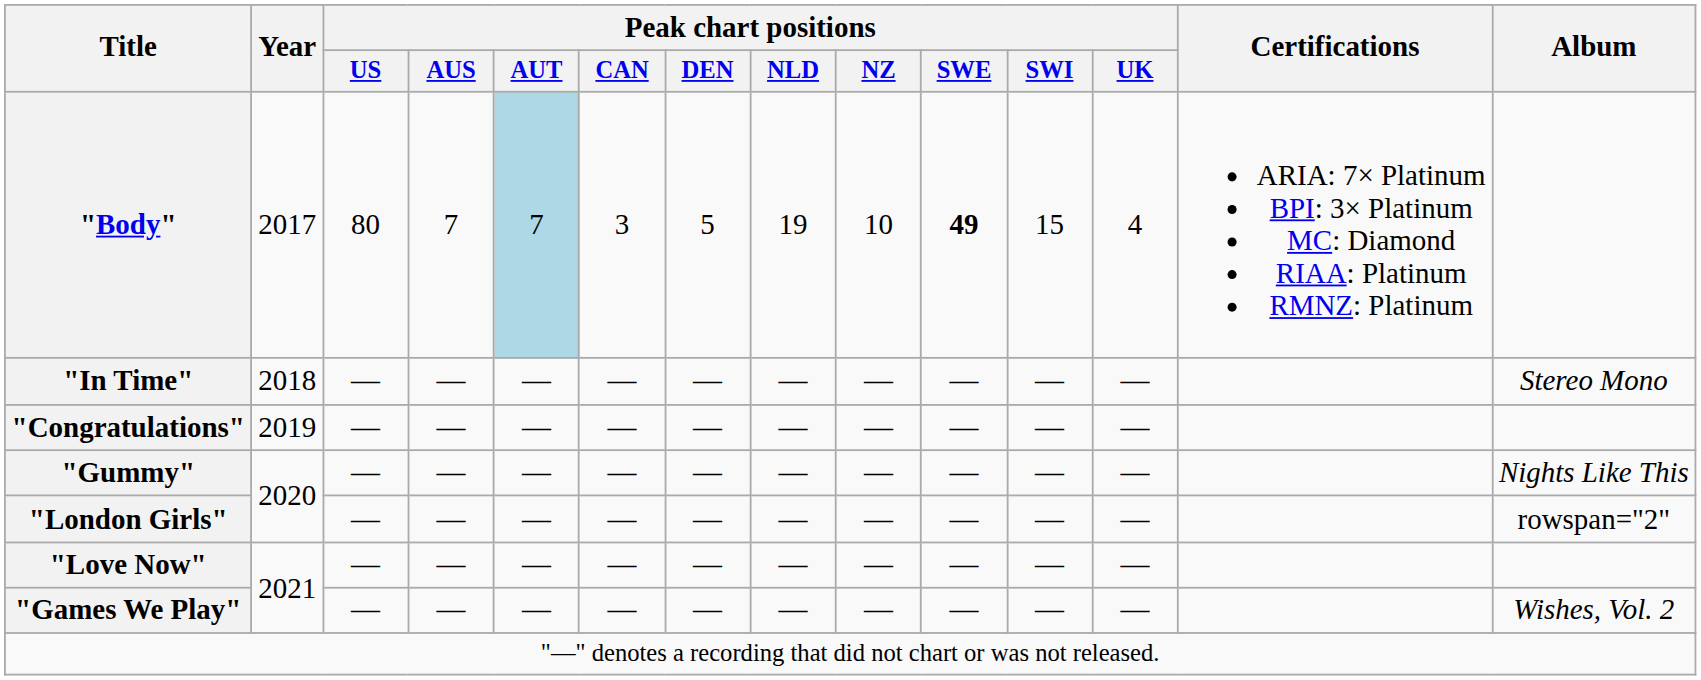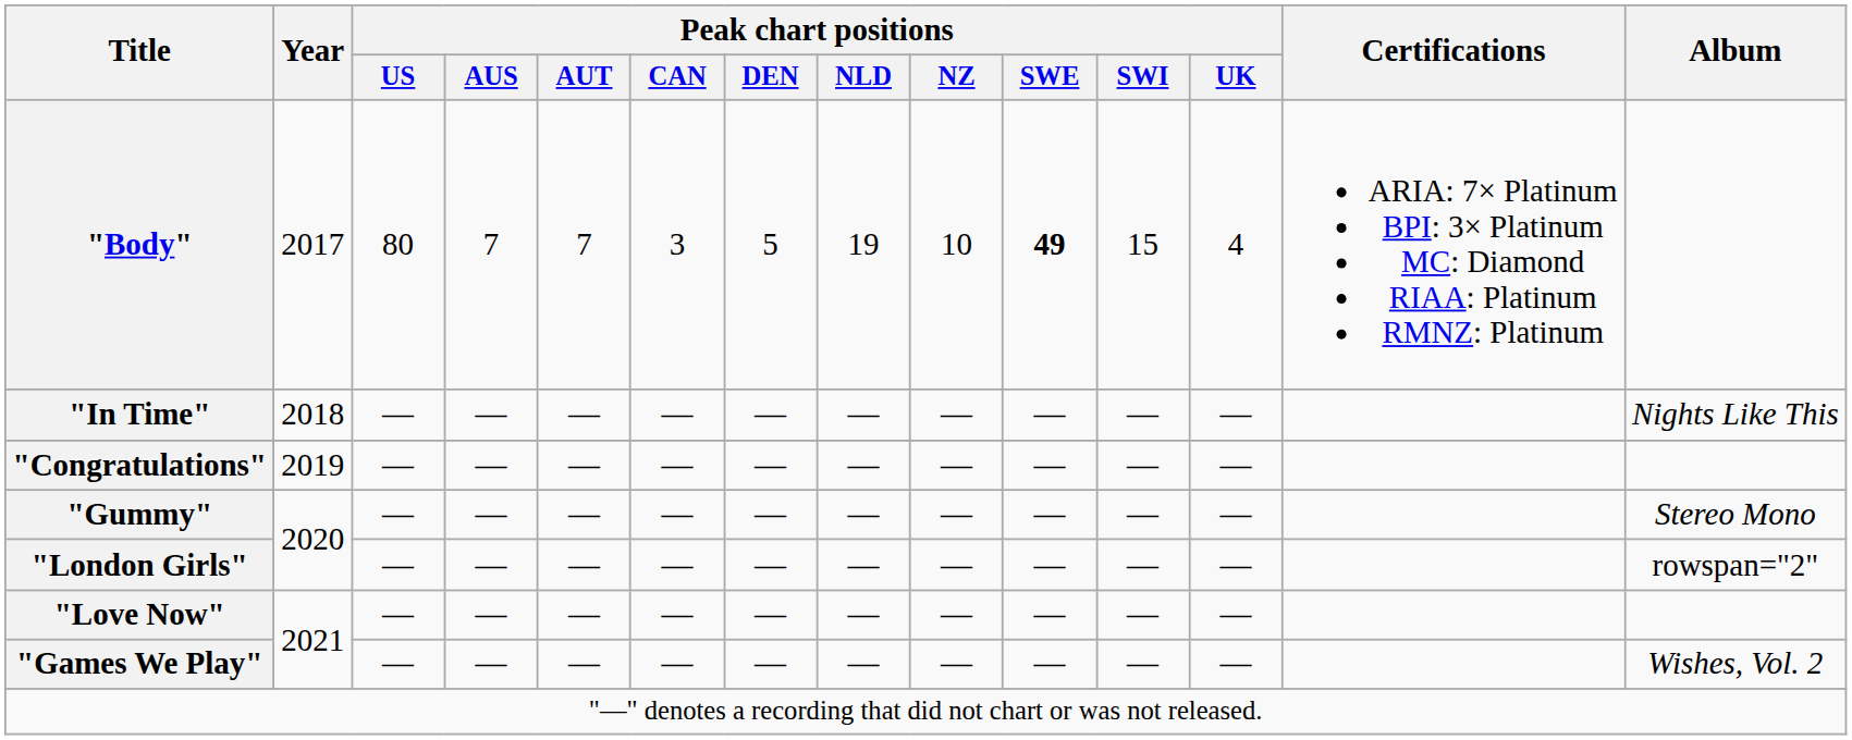"Body" | Peak chart positions / AUT: lightblue background -> no background
"In Time" | Album: Stereo Mono -> Nights Like This
"Gummy" | Album: Nights Like This -> Stereo Mono
